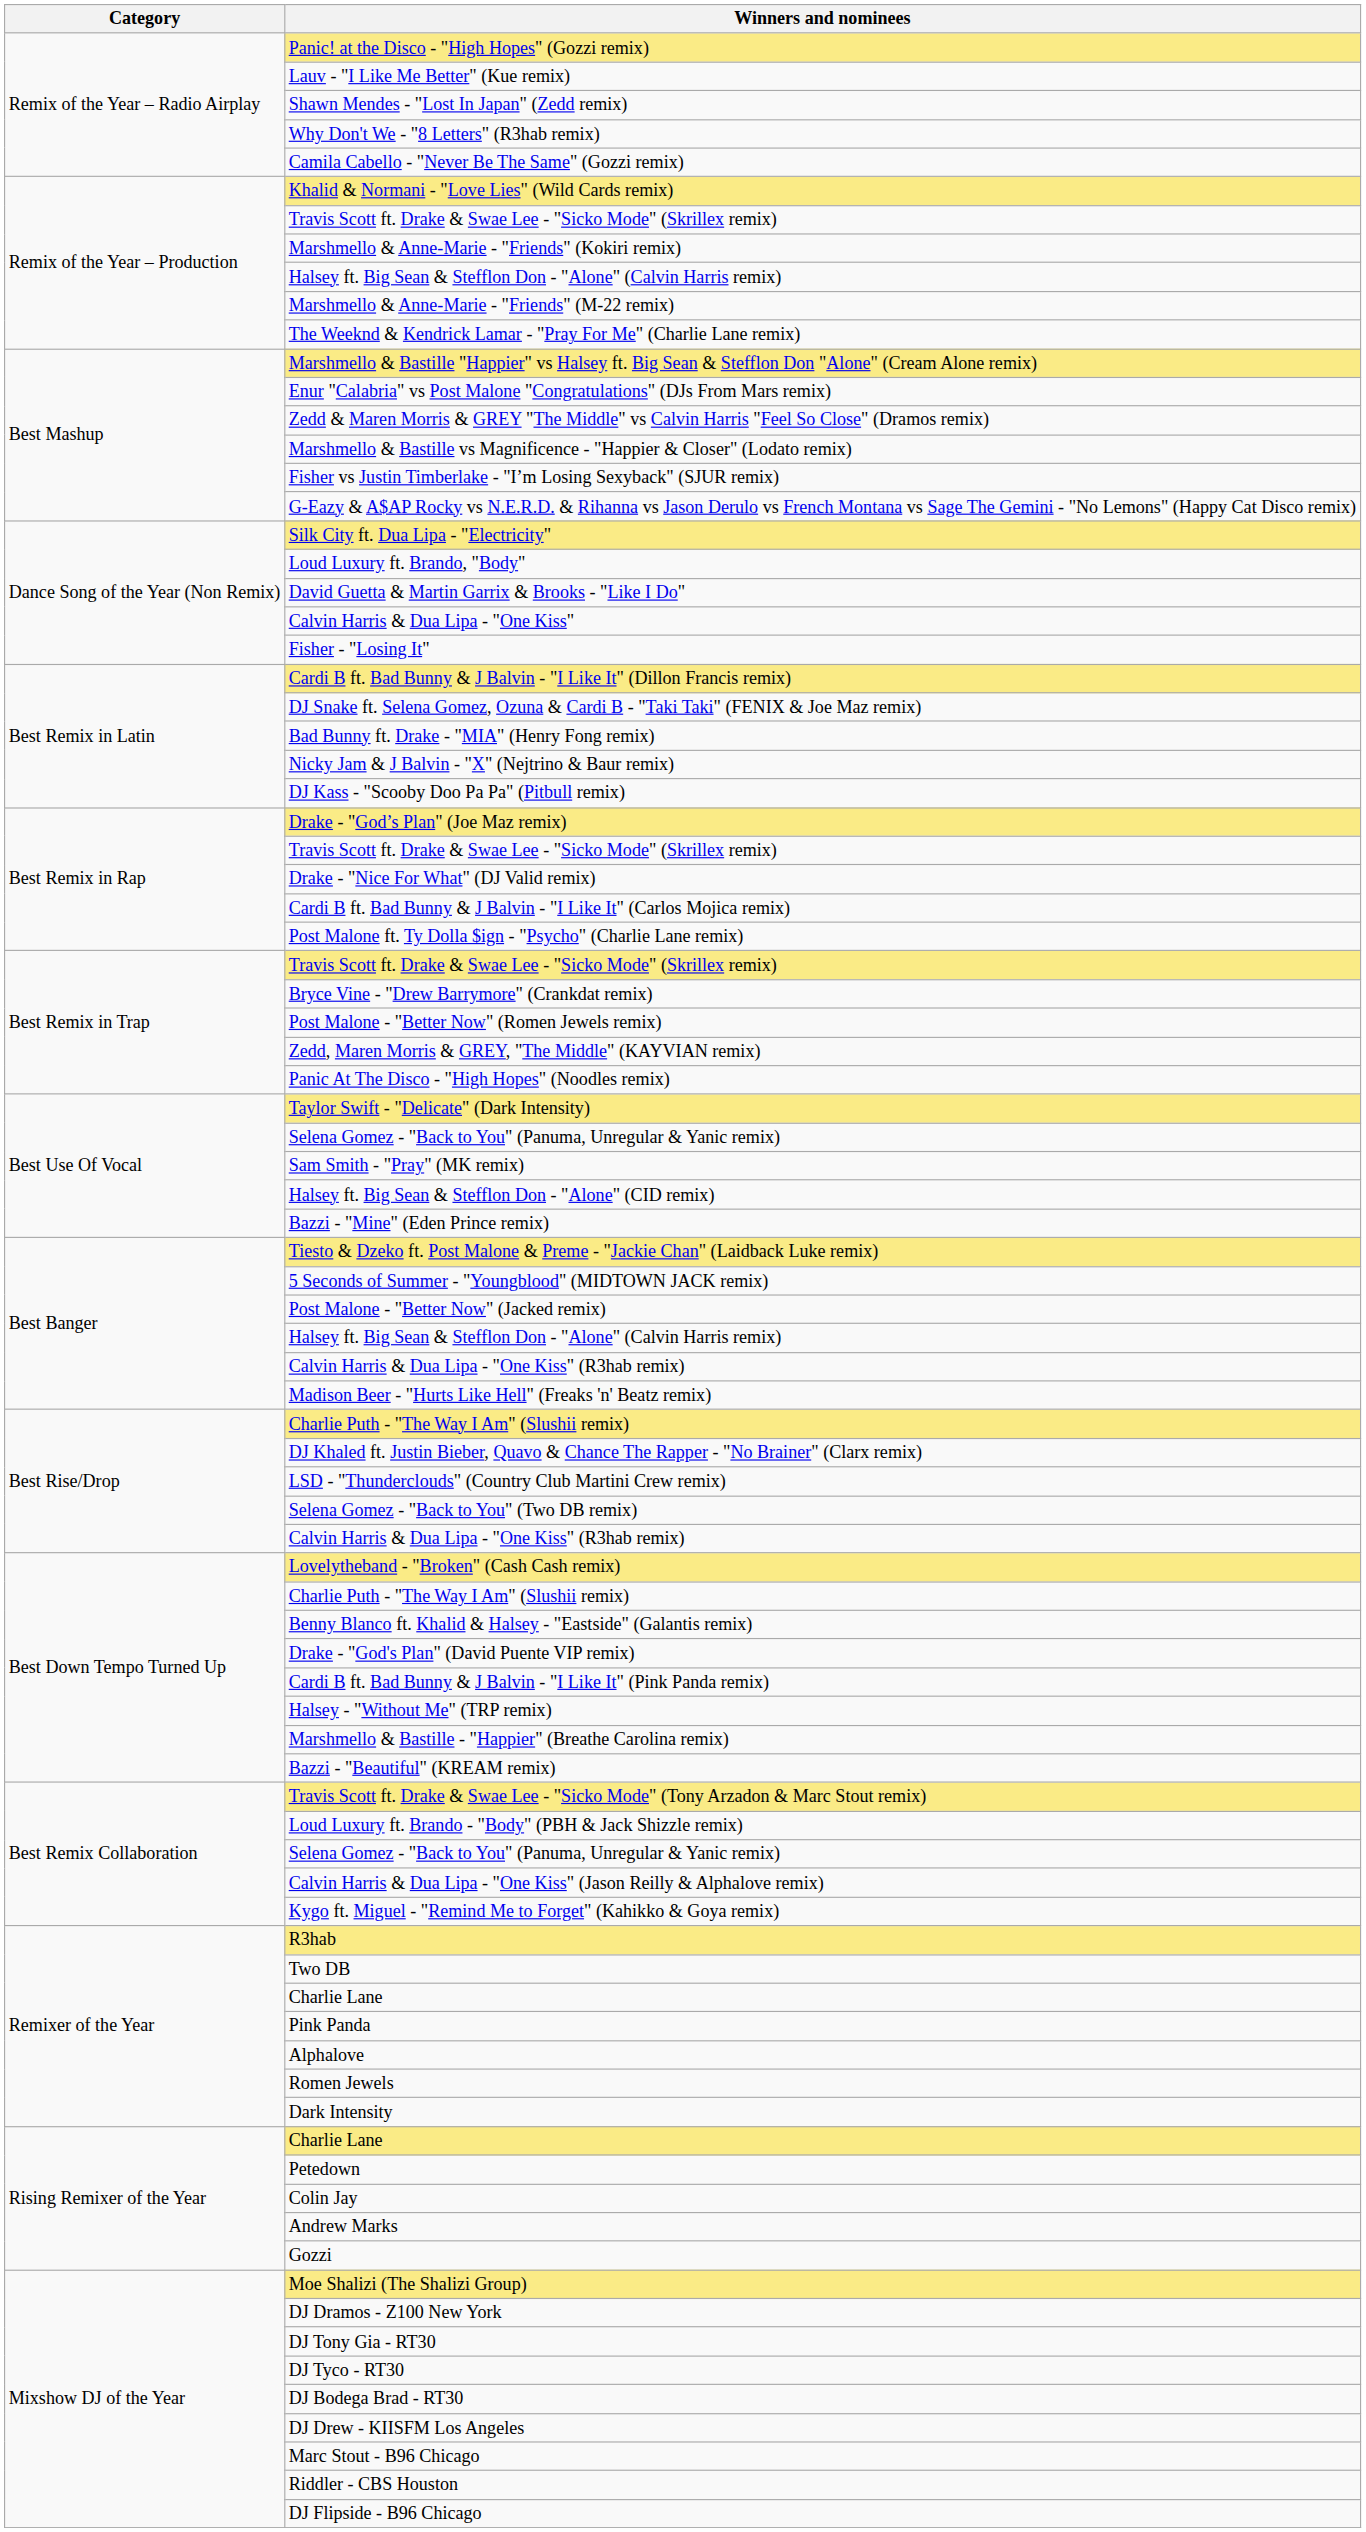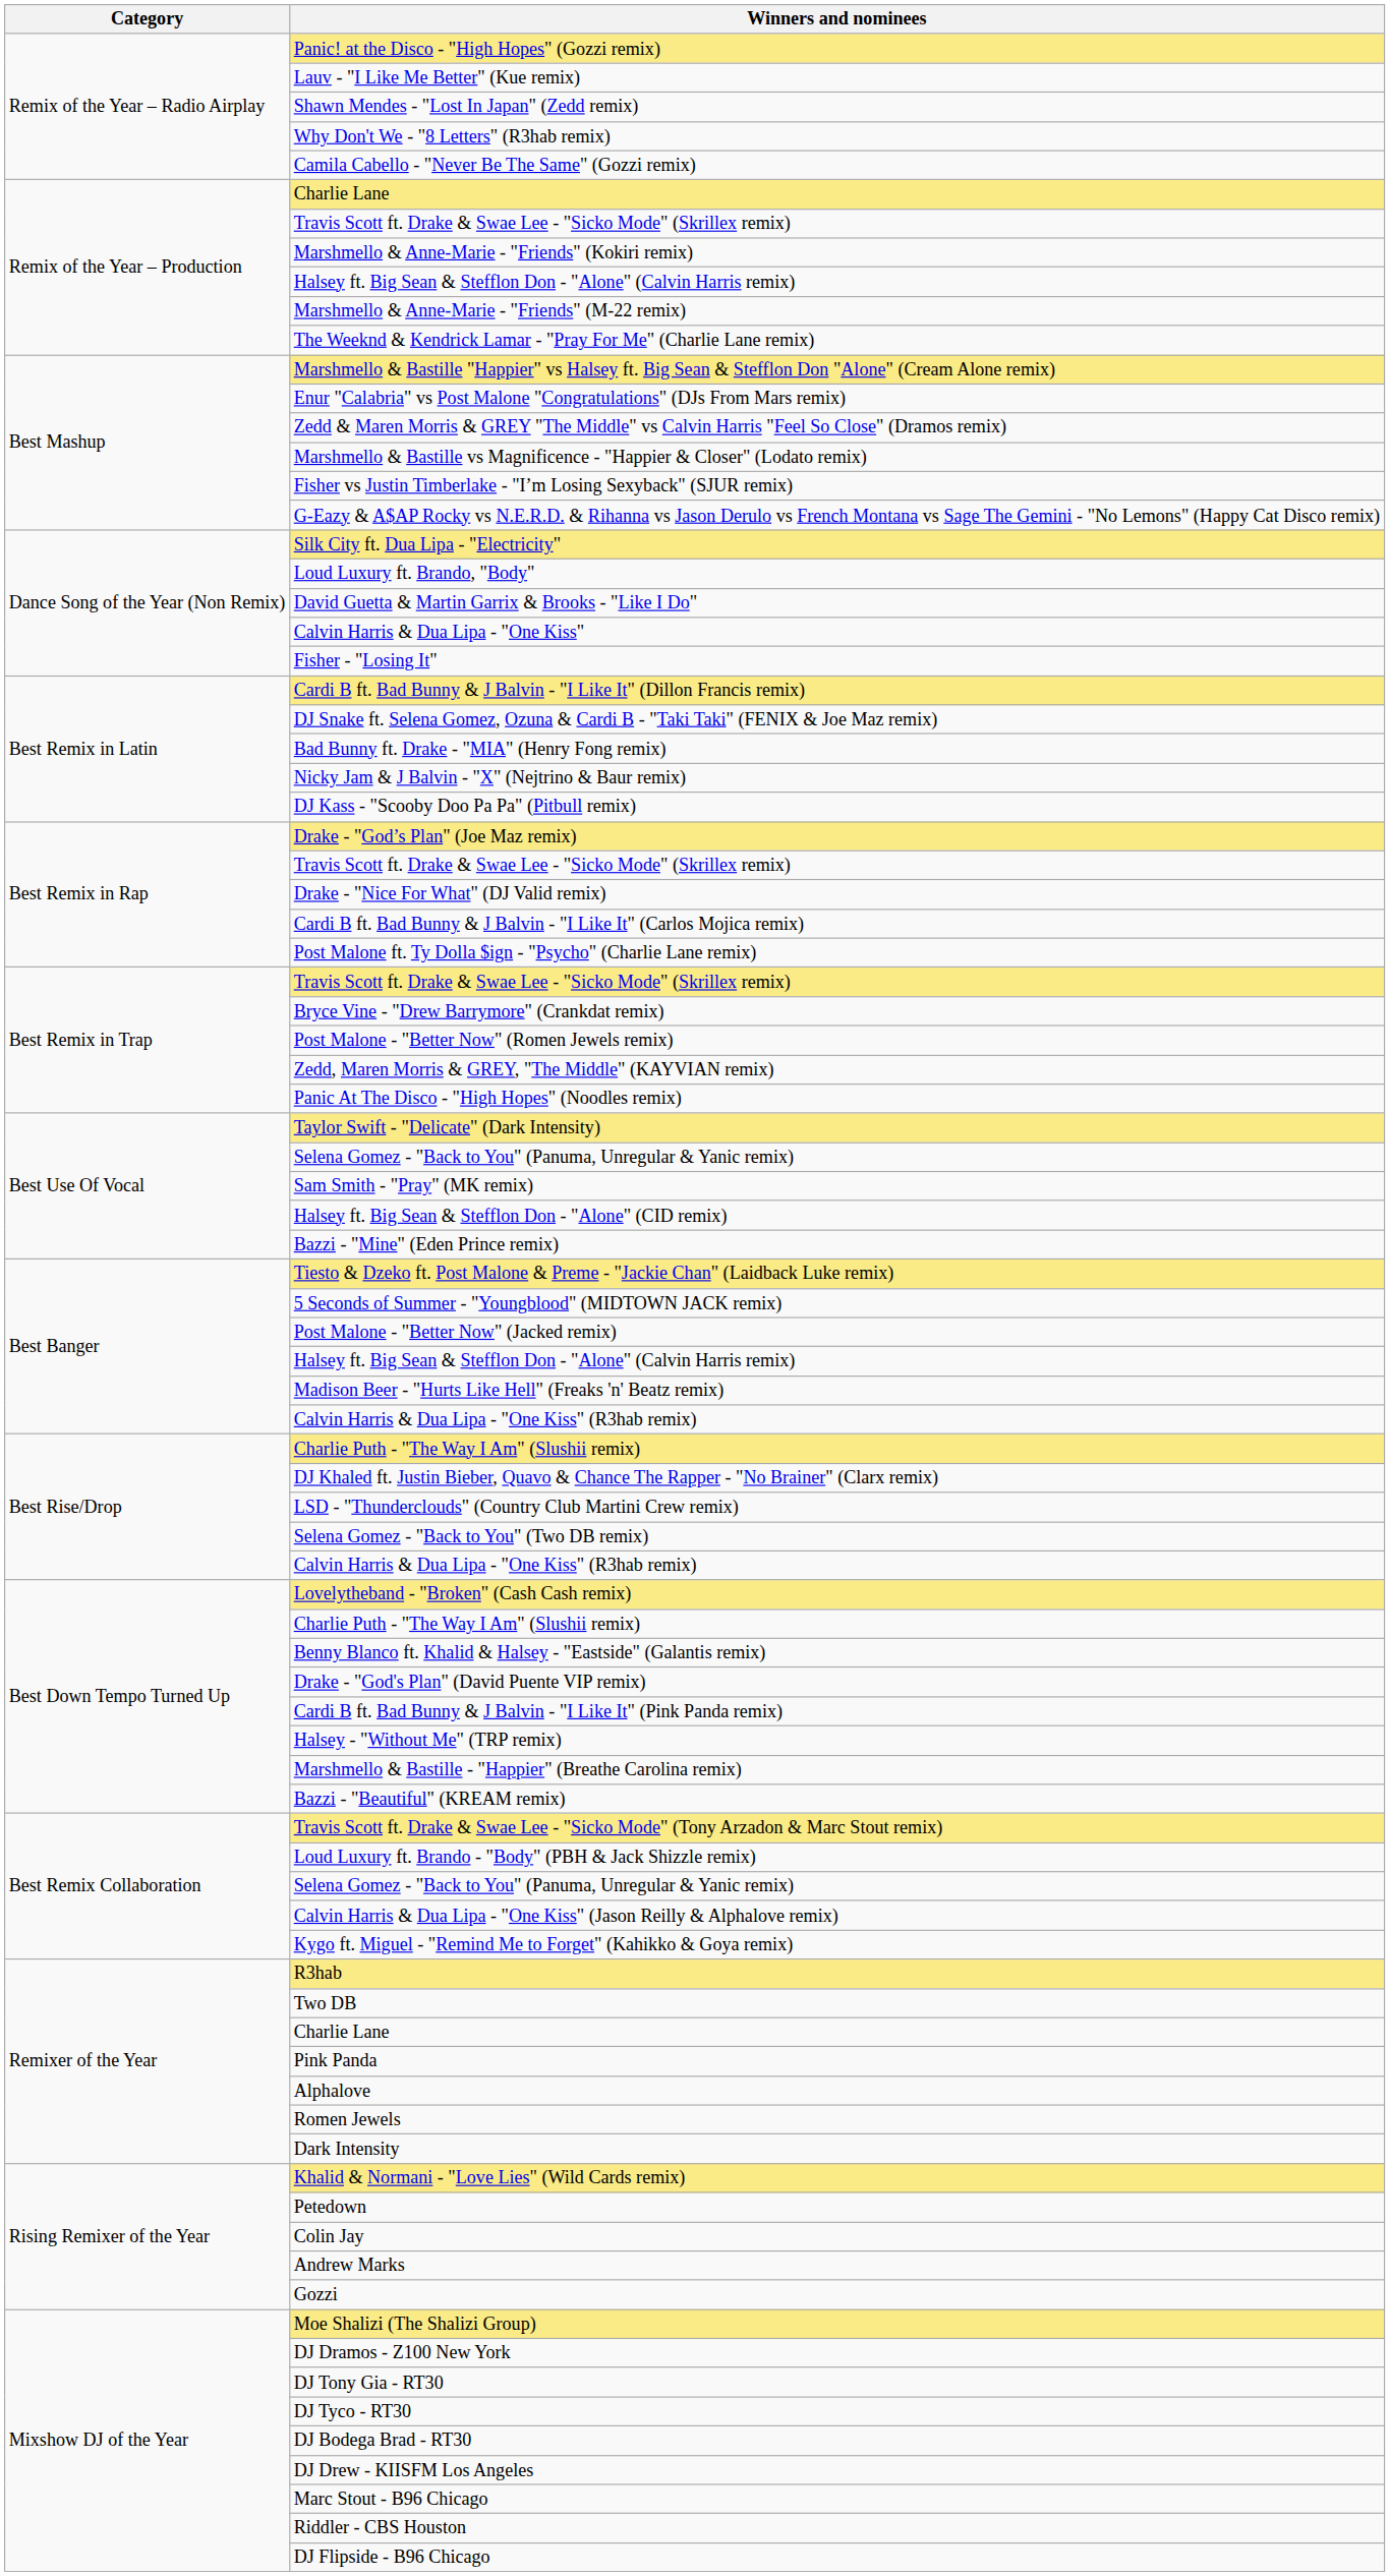row 7 | Winners and nominees: Khalid & Normani - "Love Lies" (Wild Cards remix) -> Charlie Lane
row 48 | Winners and nominees: Calvin Harris & Dua Lipa - "One Kiss" (R3hab remix) -> Madison Beer - "Hurts Like Hell" (Freaks 'n' Beatz remix)
row 49 | Winners and nominees: Madison Beer - "Hurts Like Hell" (Freaks 'n' Beatz remix) -> Calvin Harris & Dua Lipa - "One Kiss" (R3hab remix)
row 75 | Winners and nominees: Charlie Lane -> Khalid & Normani - "Love Lies" (Wild Cards remix)
